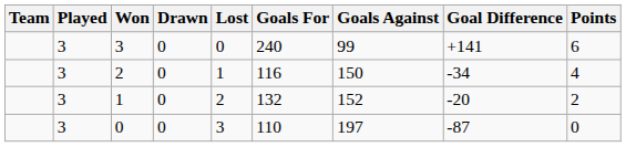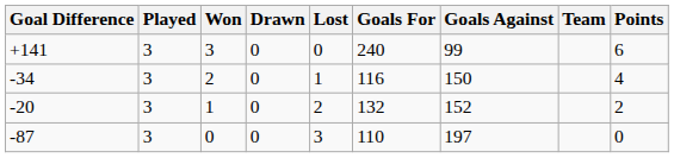columns swapped: Team <-> Goal Difference
